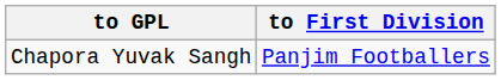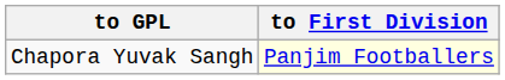Chapora Yuvak Sangh | to First Division: no background -> lightyellow background
